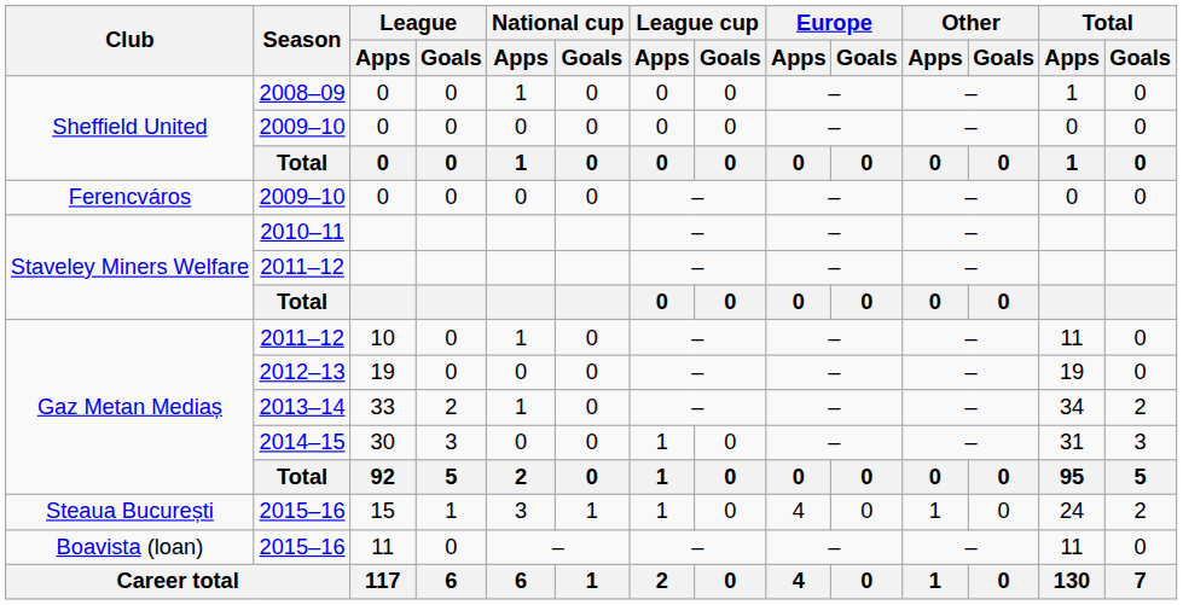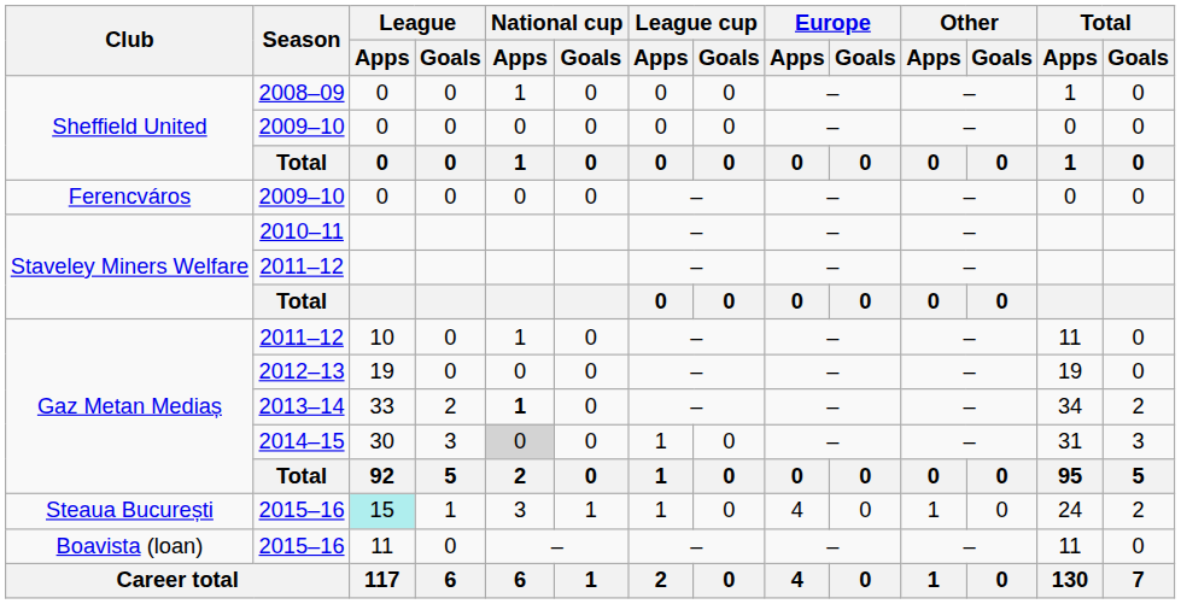2013–14 | National cup / Apps: normal -> bold
2014–15 | National cup / Apps: no background -> lightgrey background
Steaua București / 2015–16 | League / Apps: no background -> paleturquoise background
